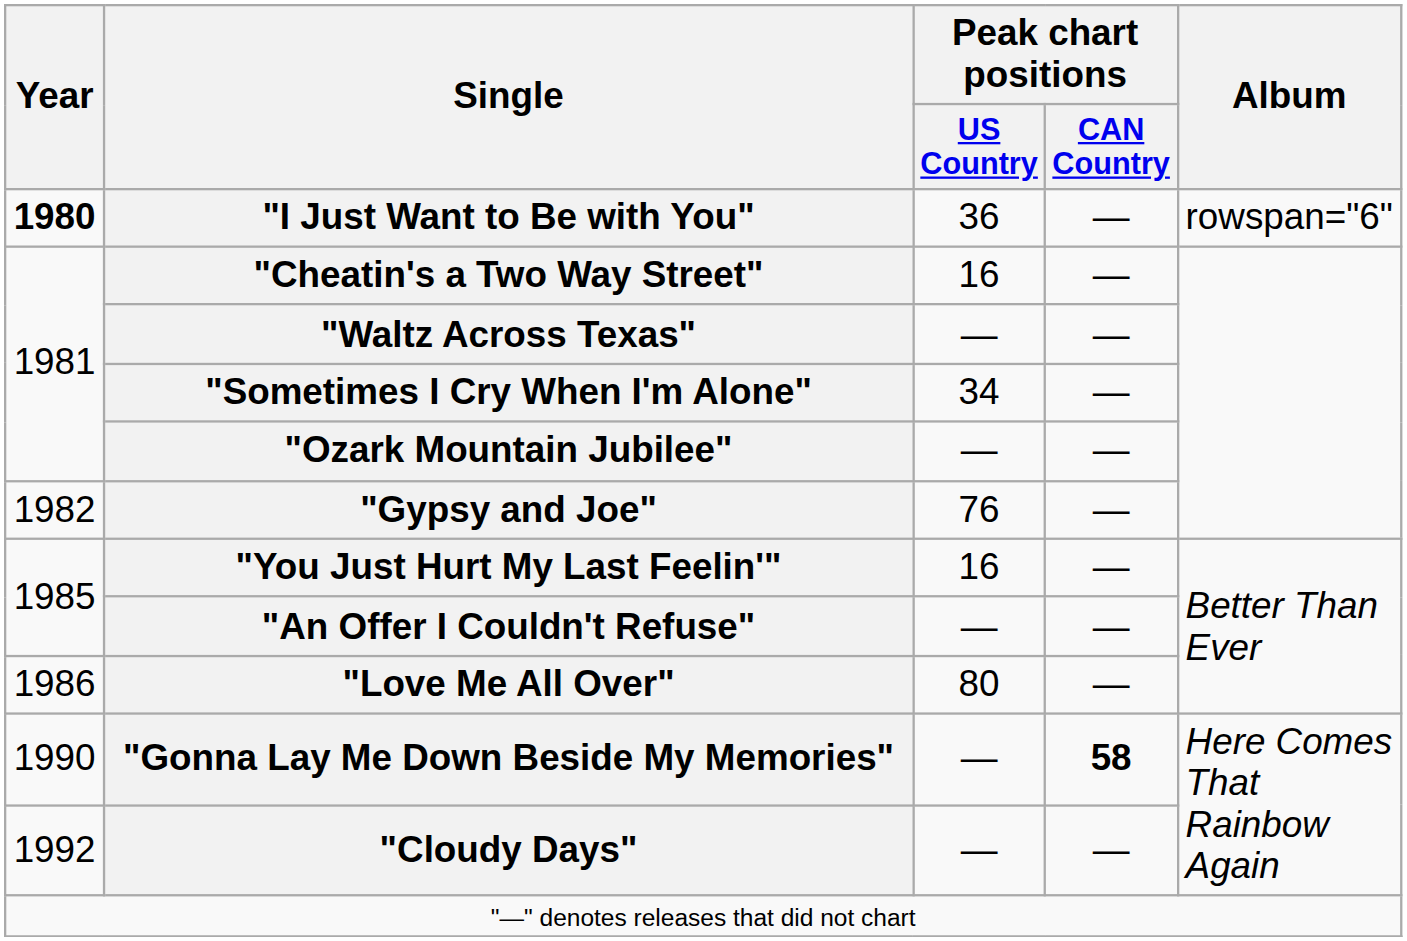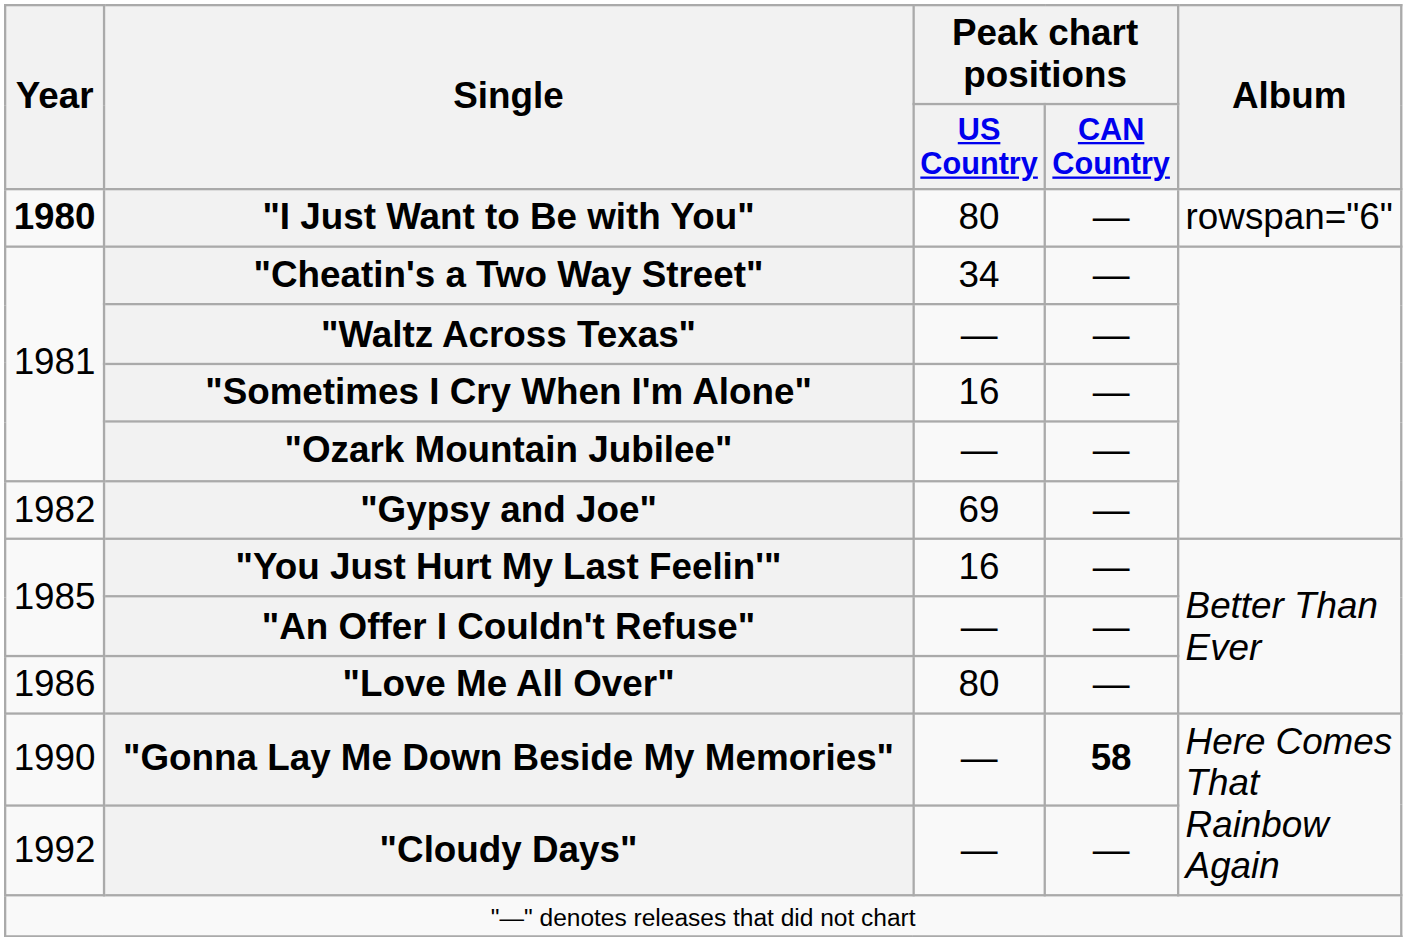"I Just Want to Be with You" | Peak chart positions / US Country: 36 -> 80
"Cheatin's a Two Way Street" | Peak chart positions / US Country: 16 -> 34
"Sometimes I Cry When I'm Alone" | Peak chart positions / US Country: 34 -> 16
"Gypsy and Joe" | Peak chart positions / US Country: 76 -> 69
